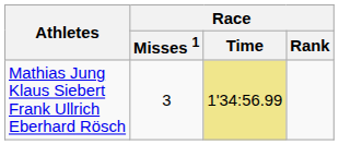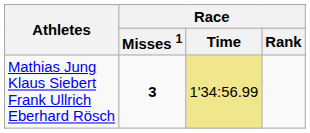Mathias Jung Klaus Siebert Frank Ullrich Eberhard Rösch | Race / Misses 1: normal -> bold
